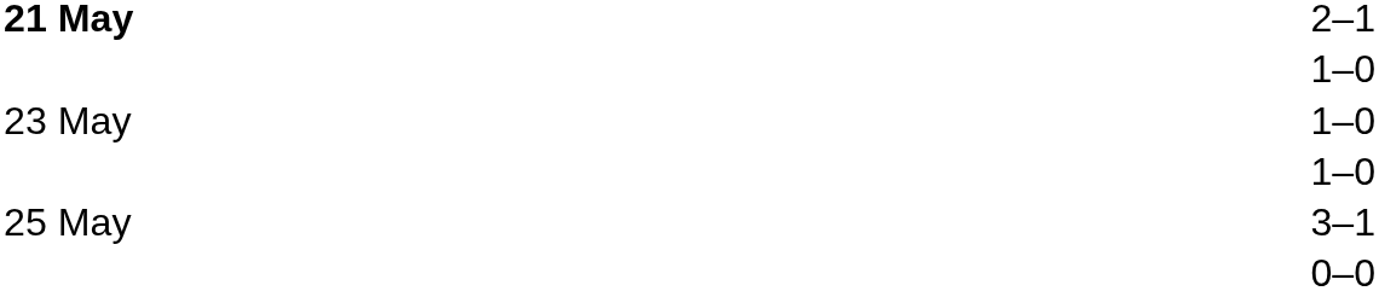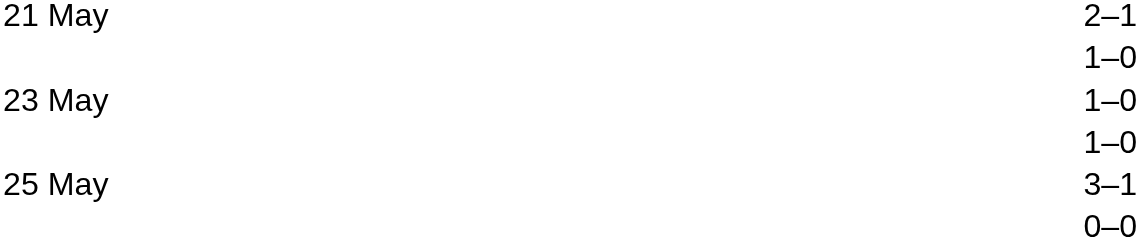21 May | column 1: bold -> normal
